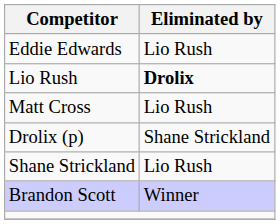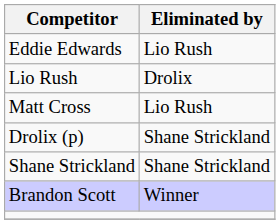row 3 | Eliminated by: bold -> normal
row 6 | Eliminated by: Lio Rush -> Shane Strickland
